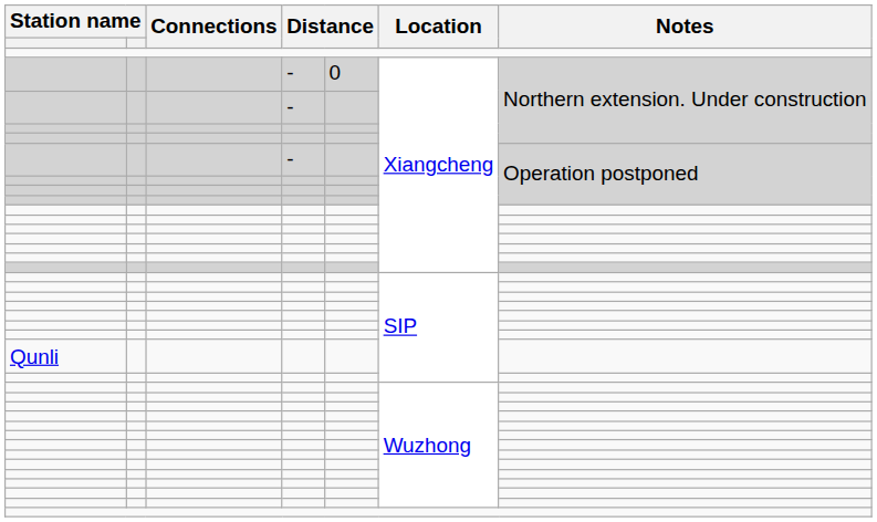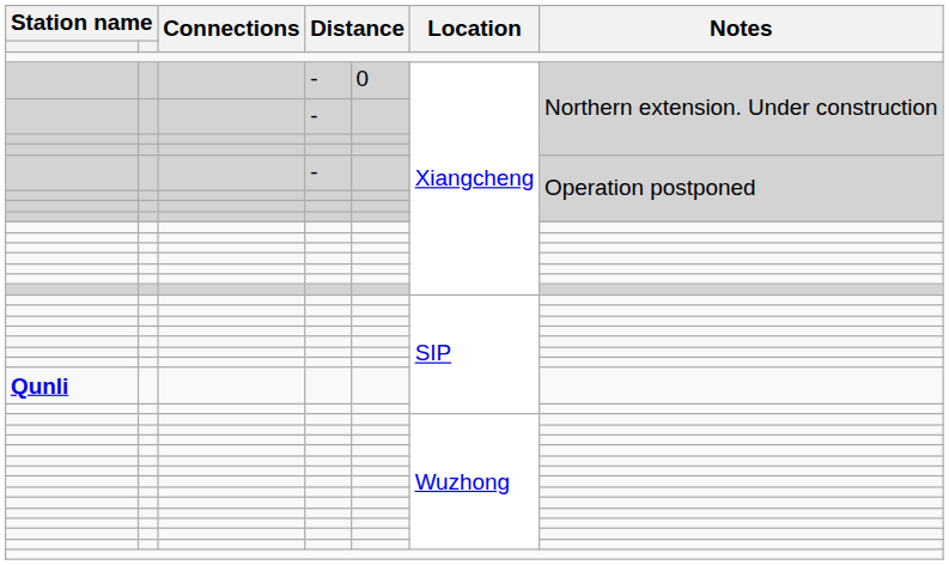Qunli | column 1: normal -> bold
